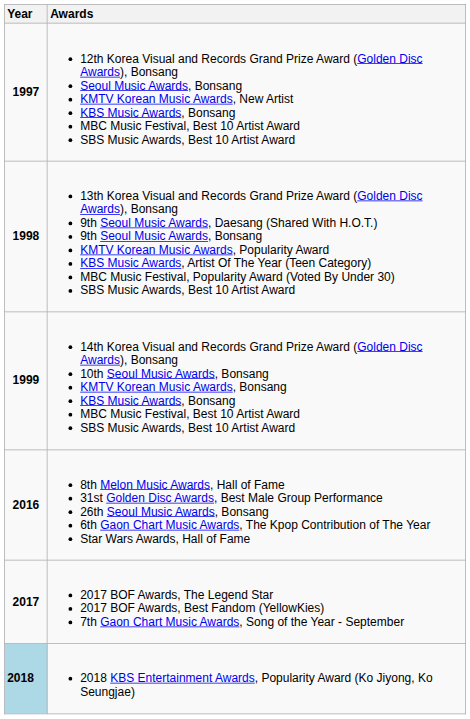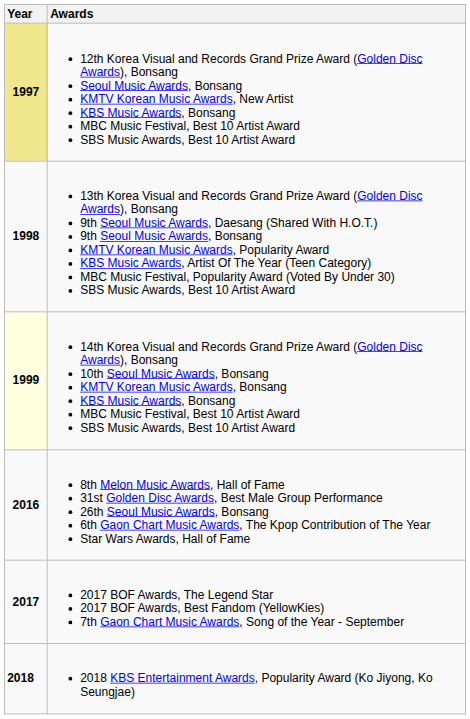row 2 | Year: no background -> khaki background
row 4 | Year: no background -> lightyellow background
row 7 | Year: lightblue background -> no background
